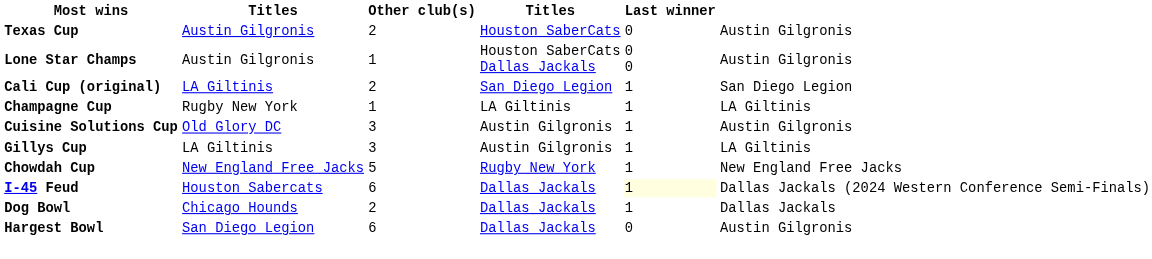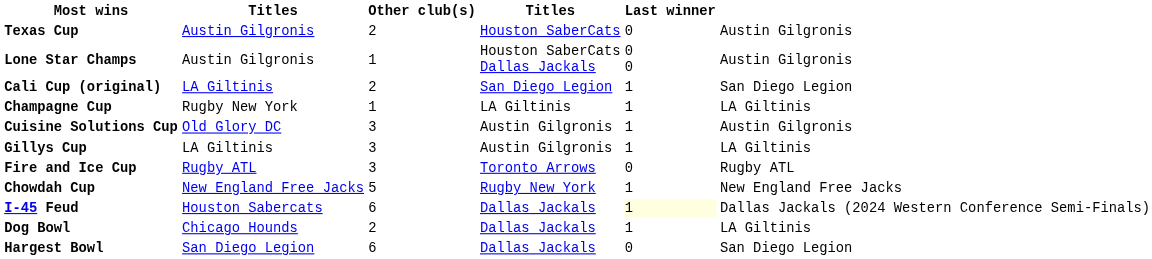+ row: Fire and Ice Cup | Rugby ATL | 3 | Toronto Arrows | 0 | Rugby ATL
Dog Bowl | column 6: Dallas Jackals -> LA Giltinis
Hargest Bowl | column 6: Austin Gilgronis -> San Diego Legion
